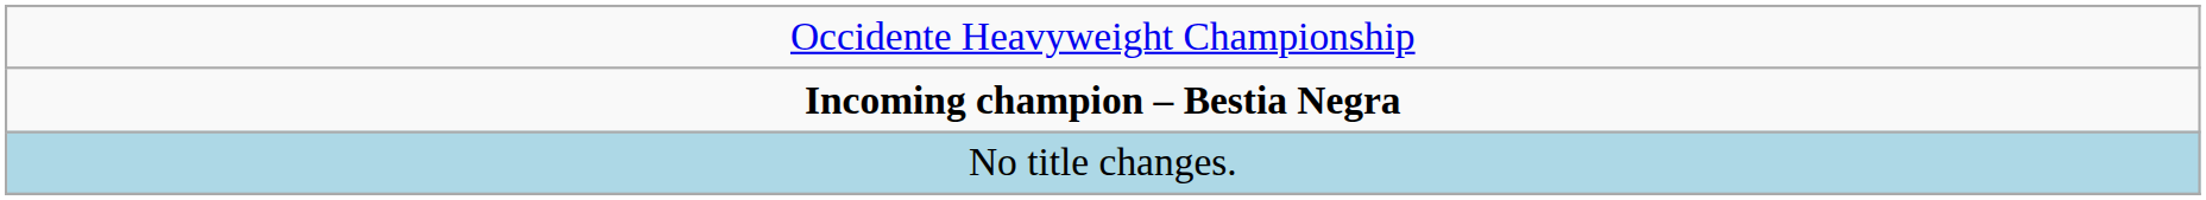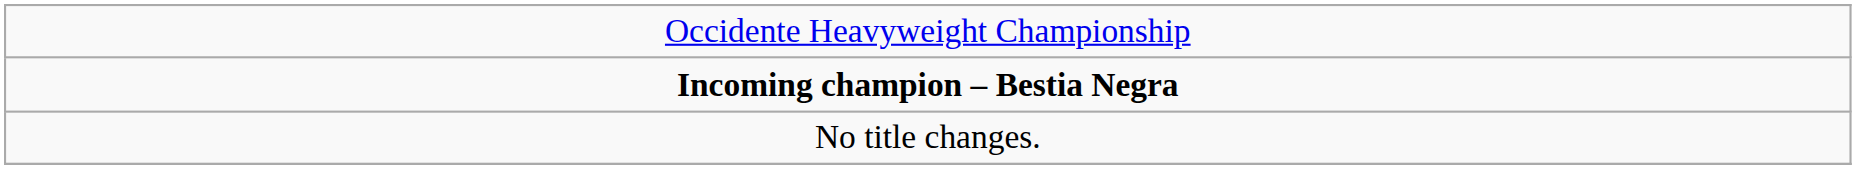No title changes. | column 1: lightblue background -> no background
